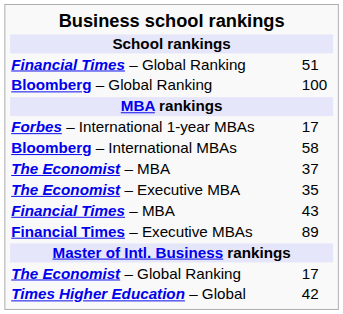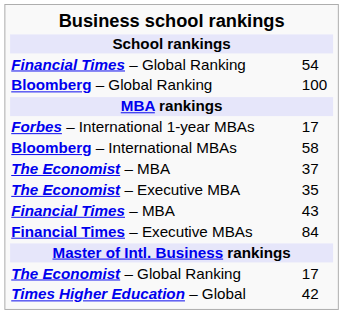Financial Times – Global Ranking | column 2: 51 -> 54
Financial Times – Executive MBAs | column 2: 89 -> 84
